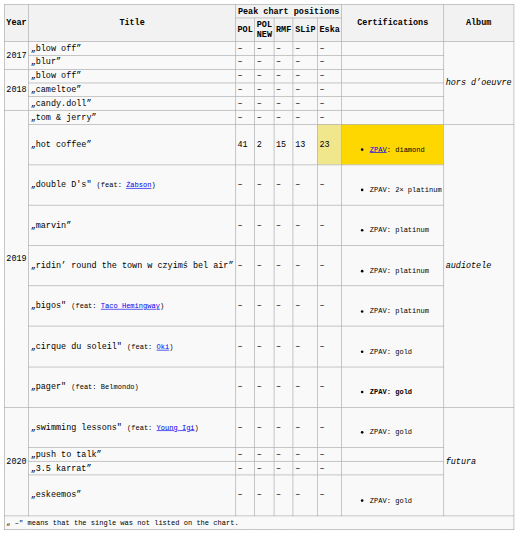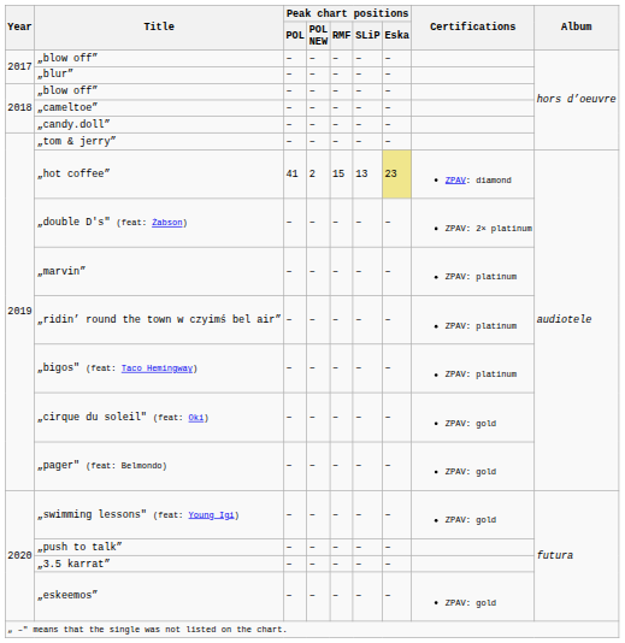„hot coffee” | Certifications: gold background -> no background
„pager" (feat: Belmondo) | Certifications: bold -> normal
